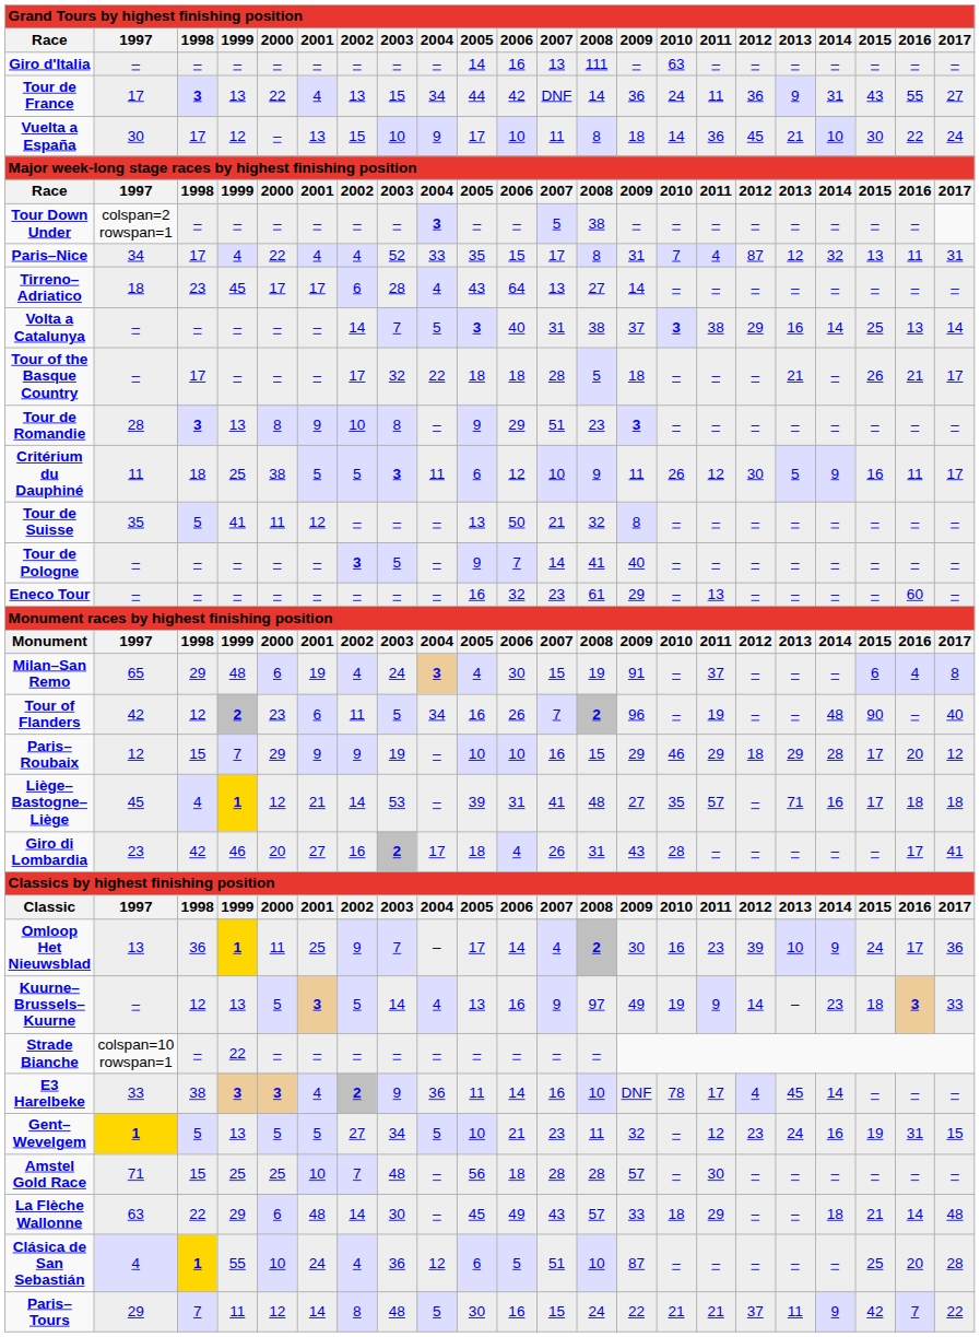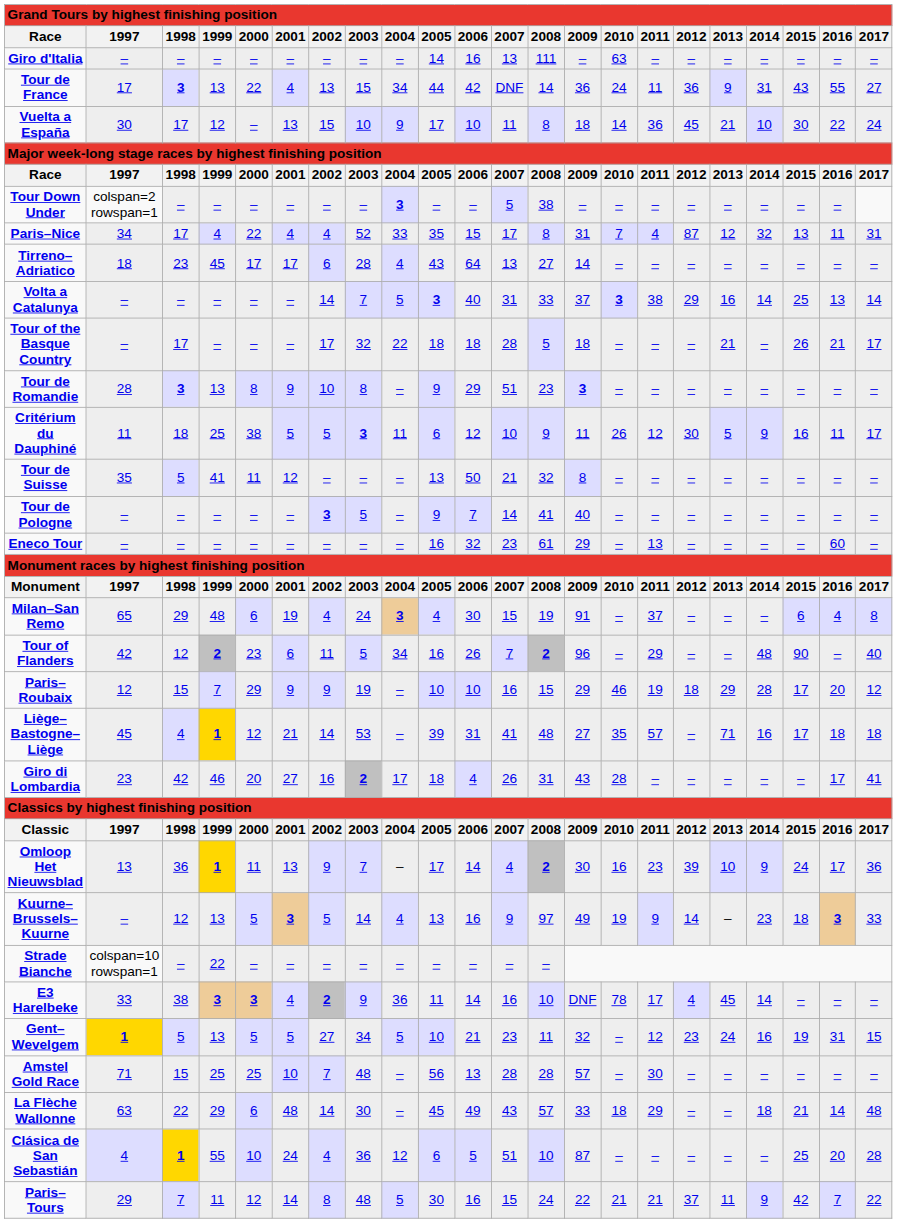Volta a Catalunya | 2008: 38 -> 33
Tour of Flanders | 2011: 19 -> 29
Paris–Roubaix | 2011: 29 -> 19
Omloop Het Nieuwsblad | 2001: 25 -> 13
Amstel Gold Race | 2006: 18 -> 13
